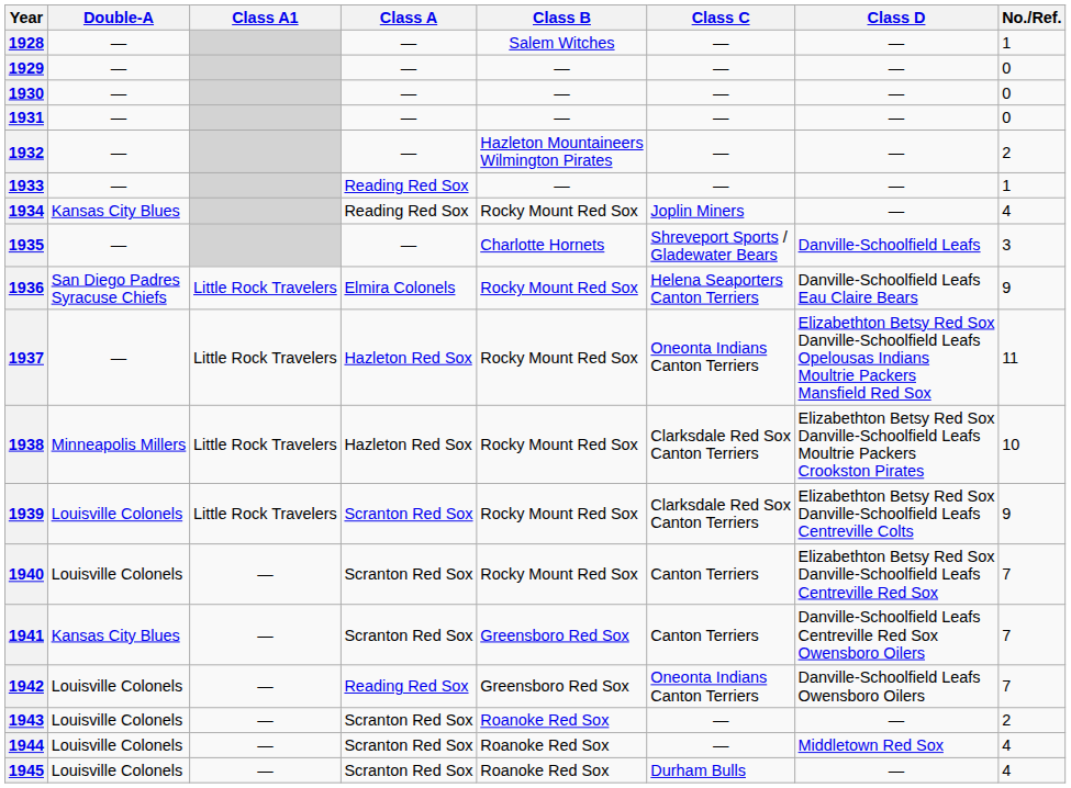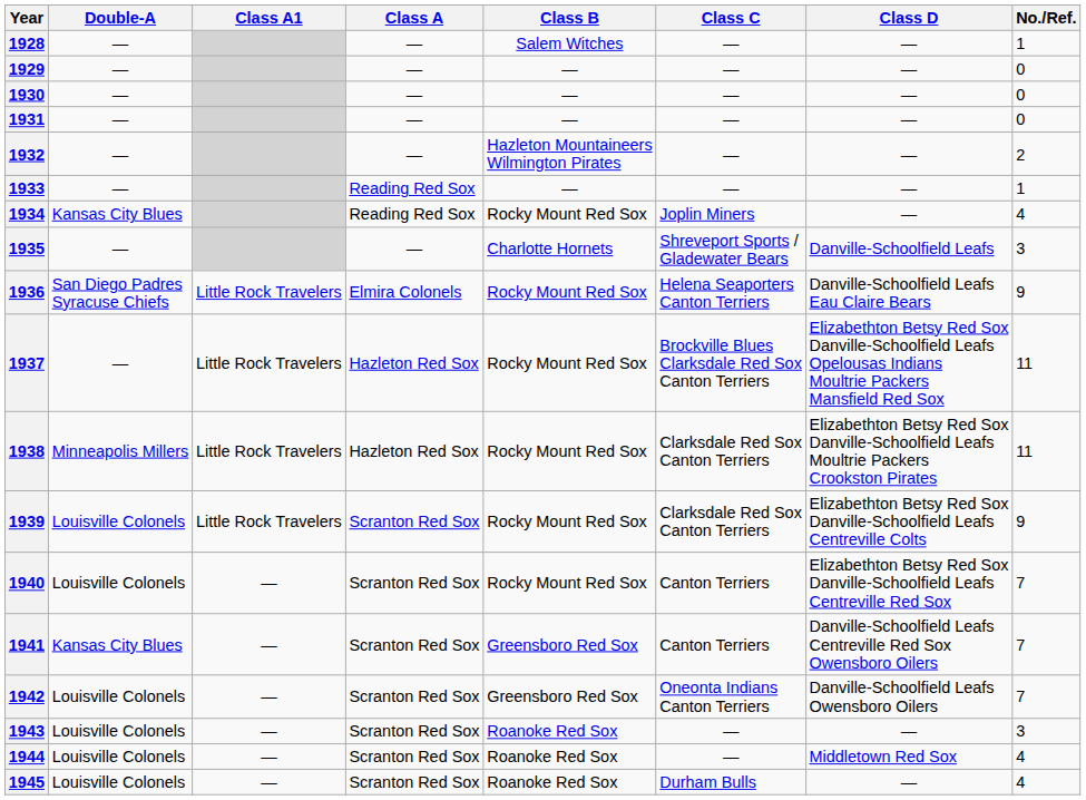1937 | Class C: Oneonta Indians Canton Terriers -> Brockville Blues Clarksdale Red Sox Canton Terriers
1938 | No./Ref.: 10 -> 11
1942 | Class A: Reading Red Sox -> Scranton Red Sox
1943 | No./Ref.: 2 -> 3
